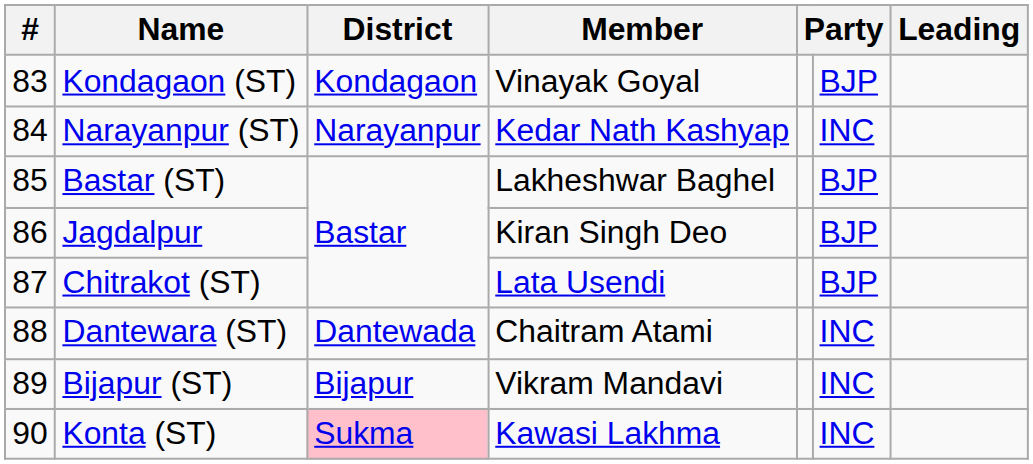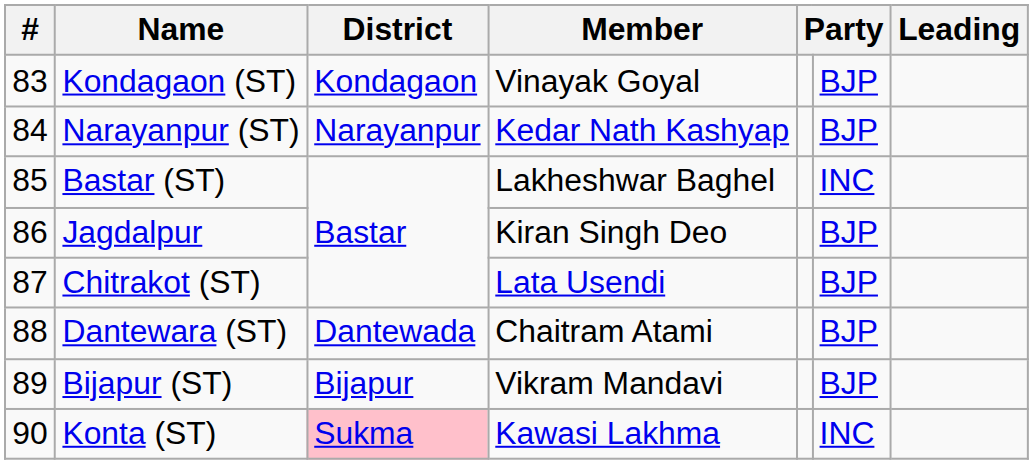Narayanpur (ST) | column 6: INC -> BJP
Bastar (ST) | column 6: BJP -> INC
Dantewara (ST) | column 6: INC -> BJP
Bijapur (ST) | column 6: INC -> BJP
